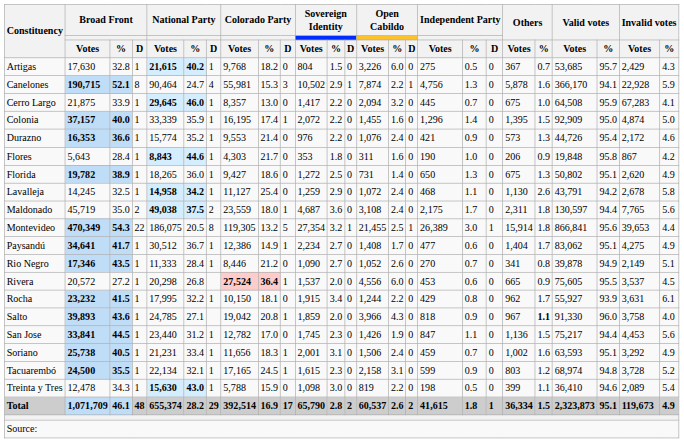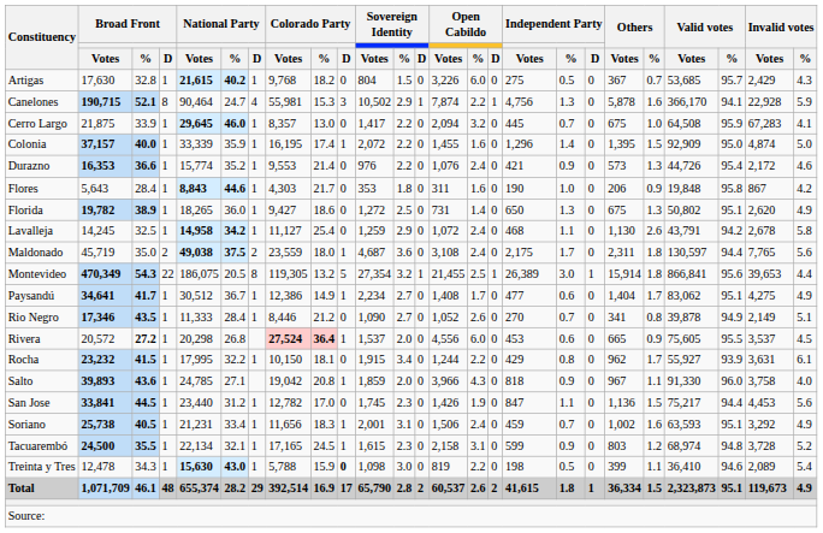Rivera | Broad Front / %: normal -> bold
Salto | Others / %: bold -> normal
Treinta y Tres | Colorado Party / D: normal -> bold
